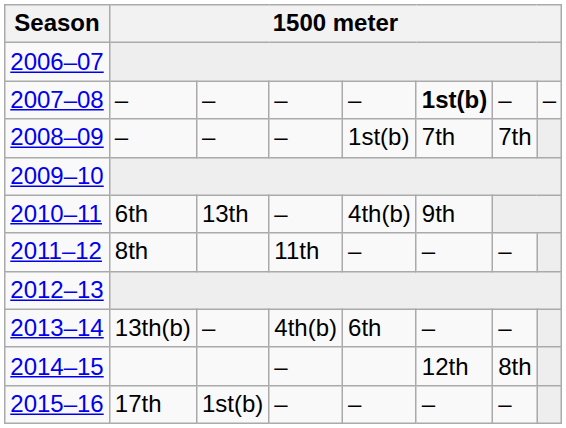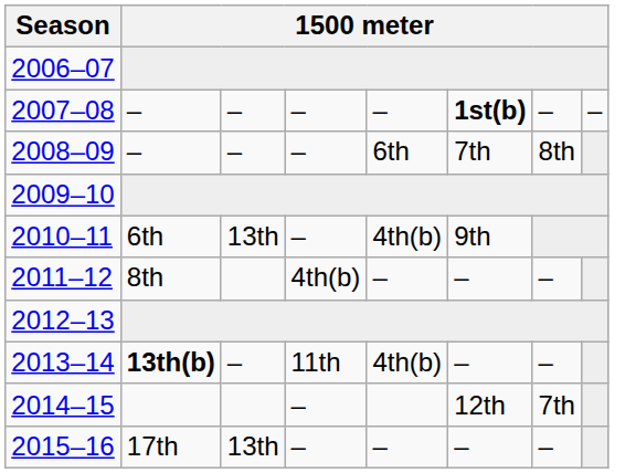2008–09 | column 5: 1st(b) -> 6th
2008–09 | column 7: 7th -> 8th
2011–12 | column 4: 11th -> 4th(b)
2013–14 | column 2: normal -> bold
2013–14 | column 4: 4th(b) -> 11th
2013–14 | column 5: 6th -> 4th(b)
2014–15 | column 7: 8th -> 7th
2015–16 | column 3: 1st(b) -> 13th
